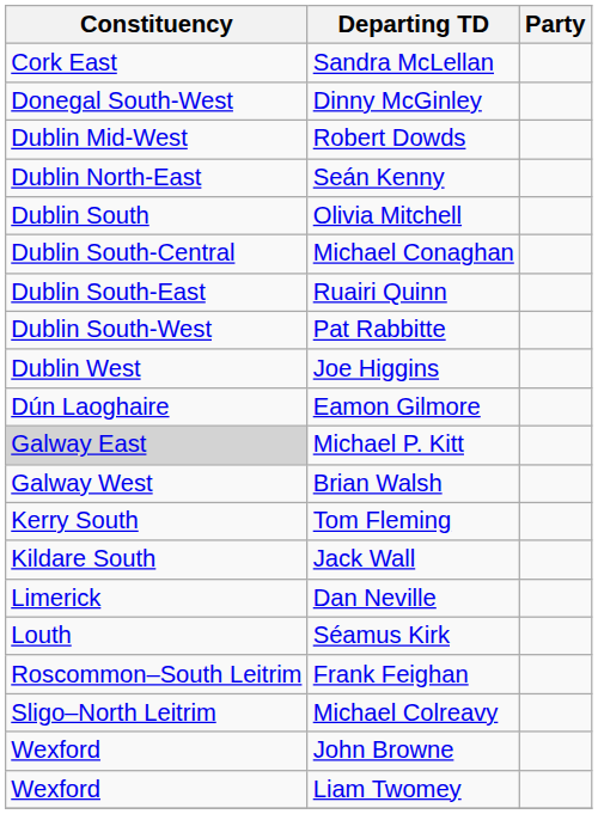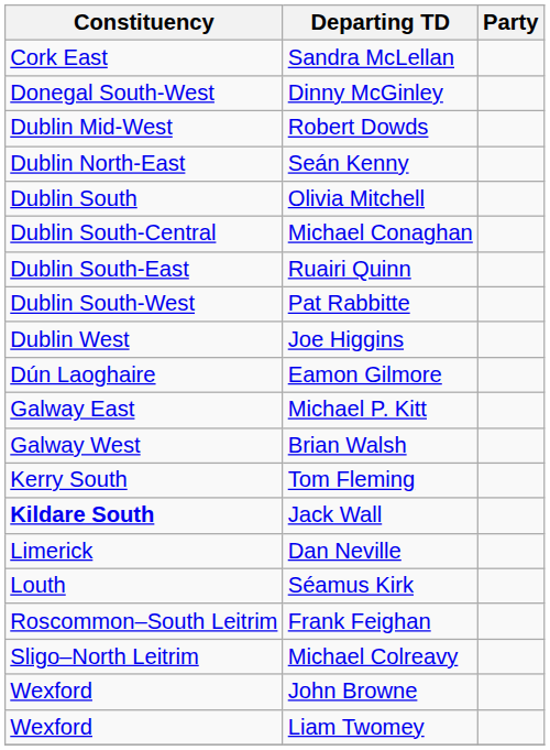Michael P. Kitt | Constituency: lightgrey background -> no background
Jack Wall | Constituency: normal -> bold
